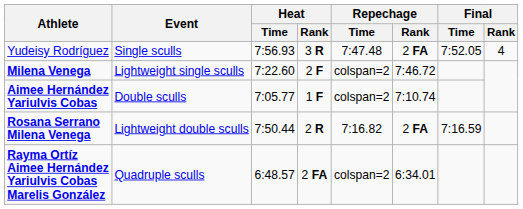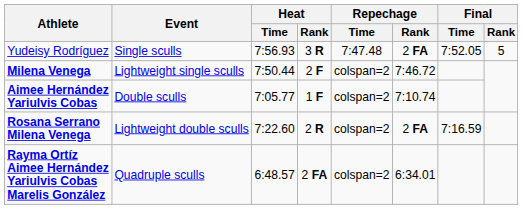Yudeisy Rodríguez | Final / Rank: 4 -> 5
Milena Venega | Heat / Time: 7:22.60 -> 7:50.44
Rosana Serrano Milena Venega | Heat / Time: 7:50.44 -> 7:22.60
Rosana Serrano Milena Venega | Repechage / Time: 7:16.82 -> colspan=2
